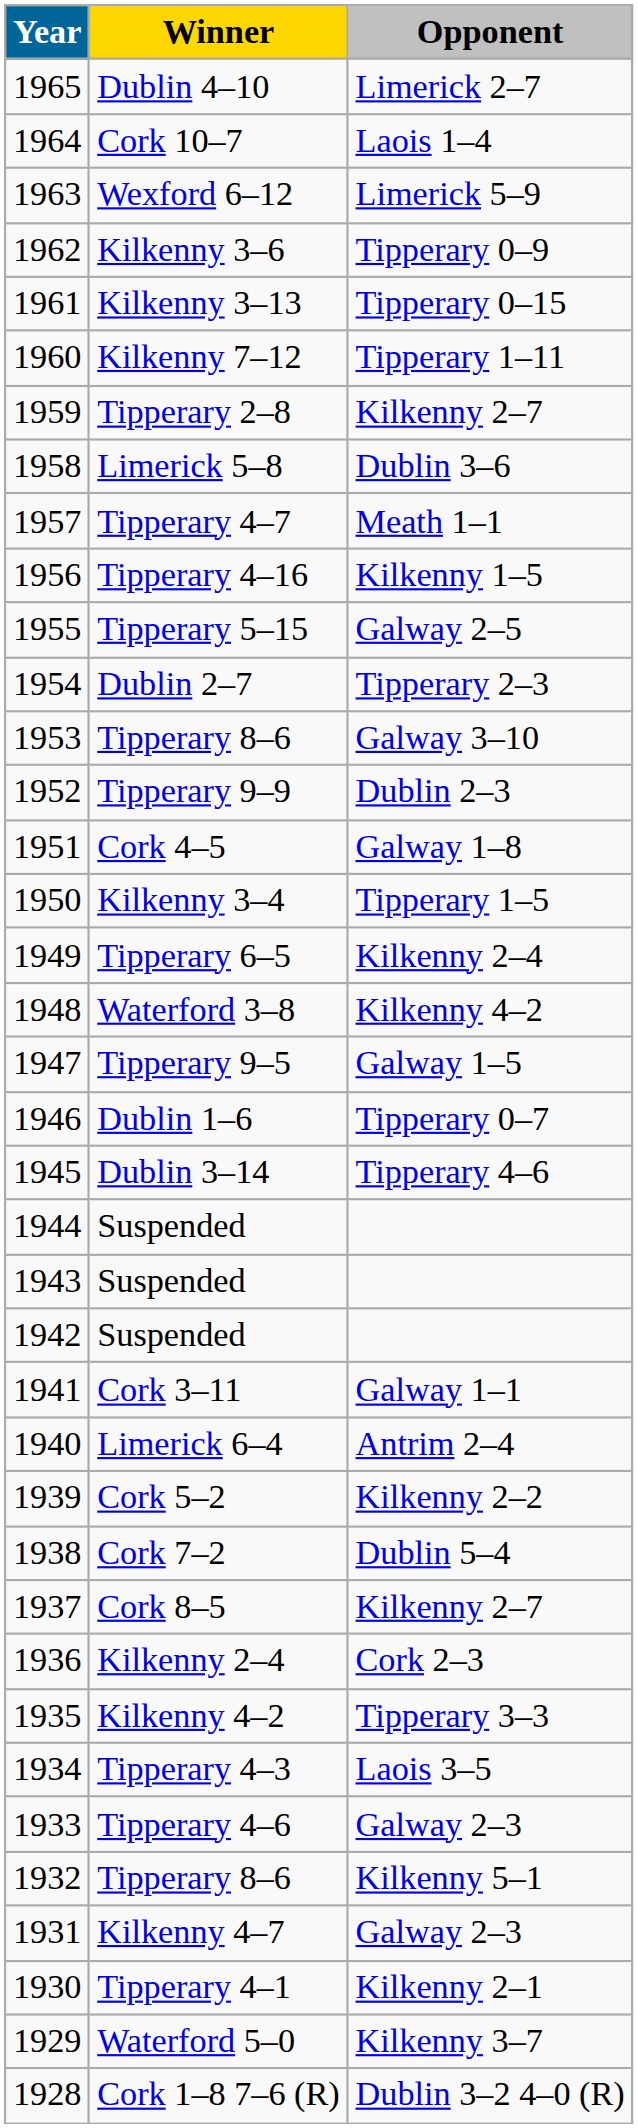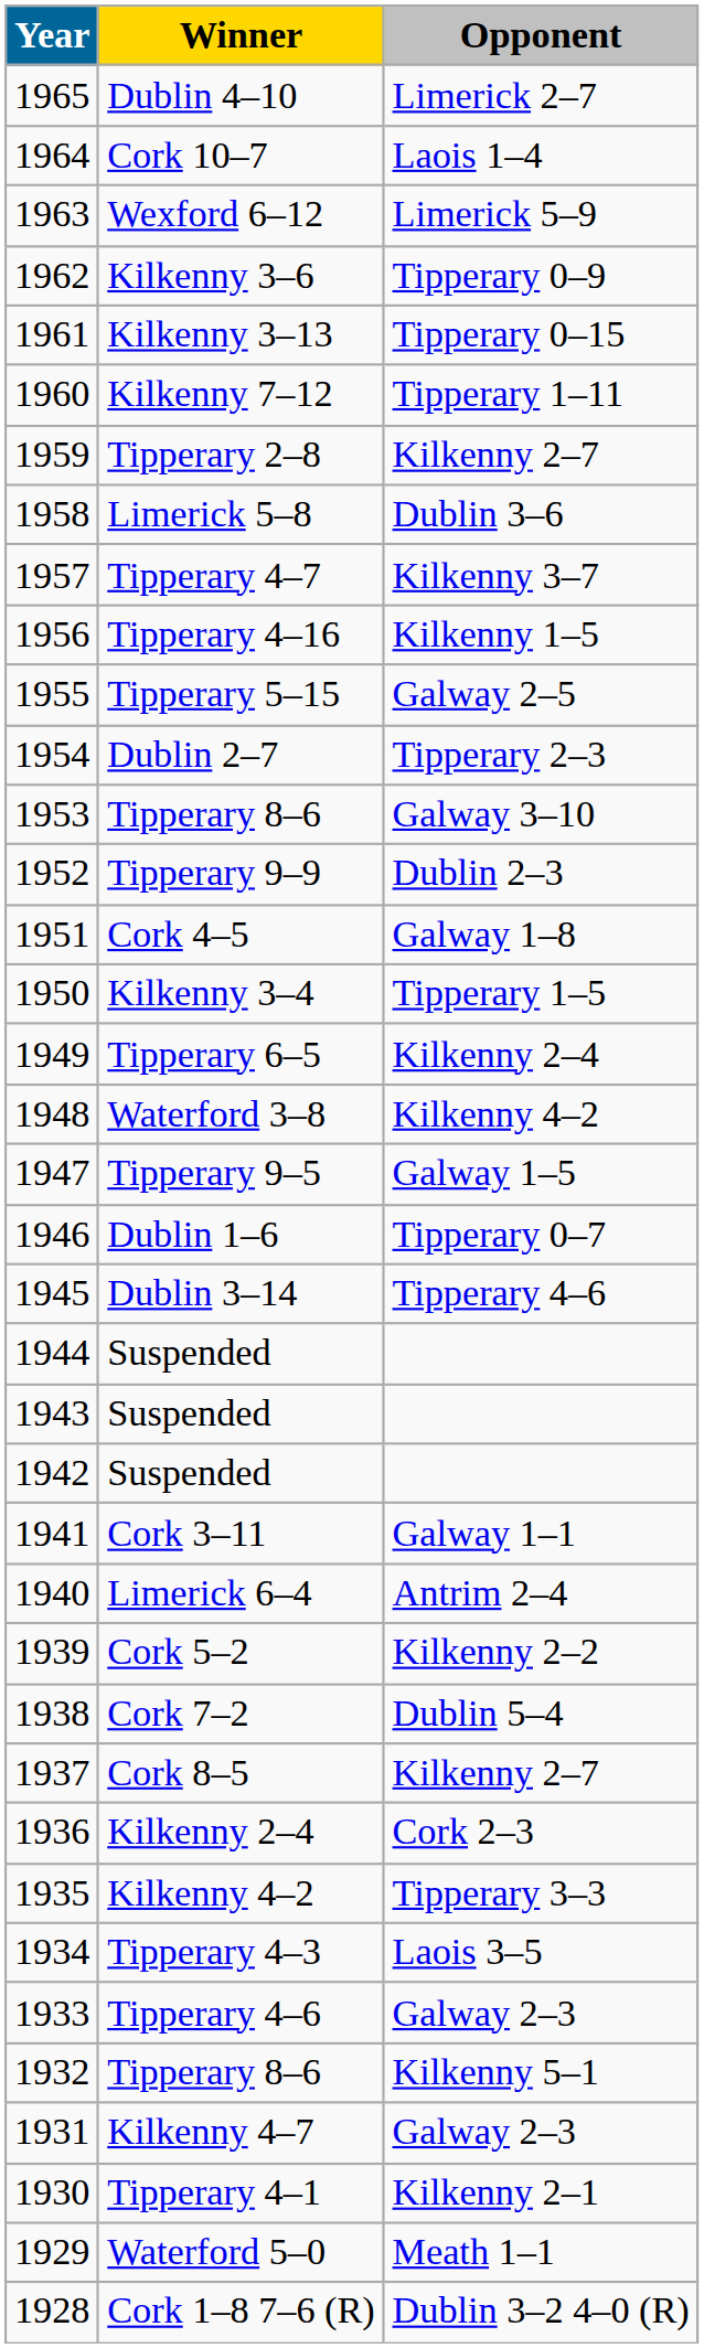Tipperary 4–7 | Opponent: Meath 1–1 -> Kilkenny 3–7
Waterford 5–0 | Opponent: Kilkenny 3–7 -> Meath 1–1
